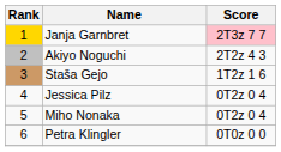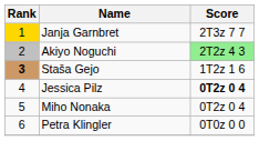Janja Garnbret | Score: pink background -> no background
Akiyo Noguchi | Score: no background -> lightgreen background
Staša Gejo | Rank: normal -> bold
Jessica Pilz | Score: normal -> bold
